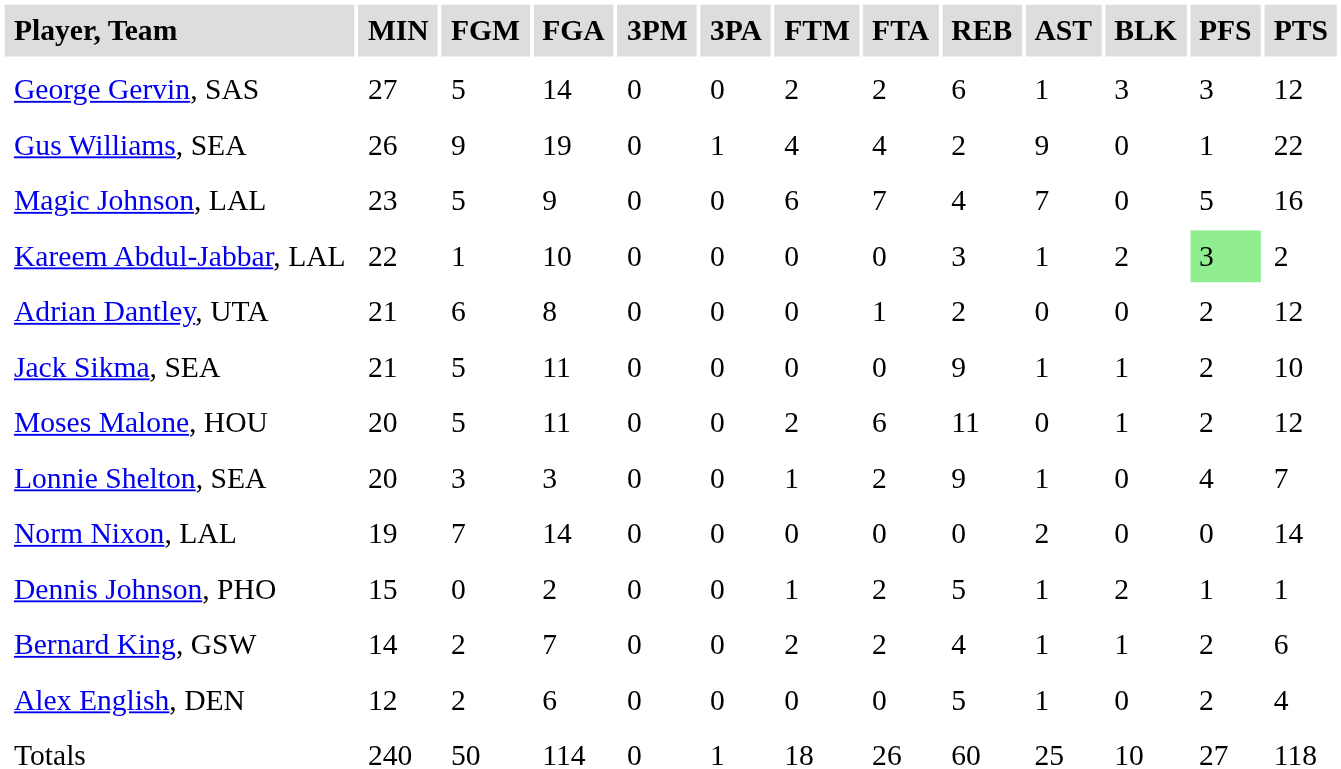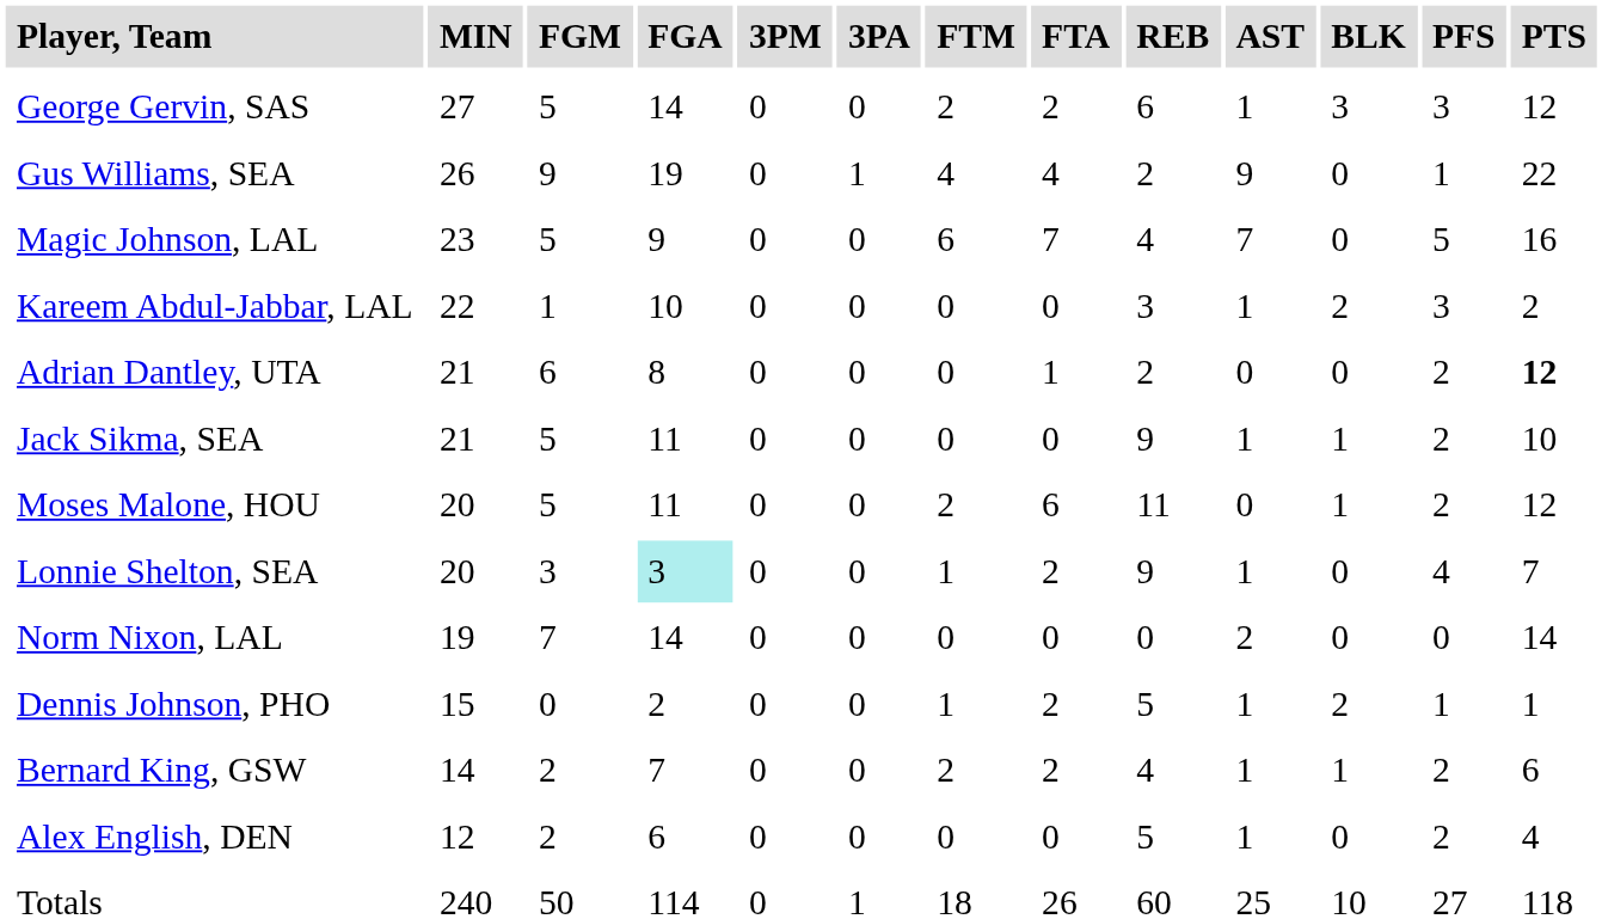Kareem Abdul-Jabbar, LAL | PFS: lightgreen background -> no background
Adrian Dantley, UTA | PTS: normal -> bold
Lonnie Shelton, SEA | FGA: no background -> paleturquoise background
